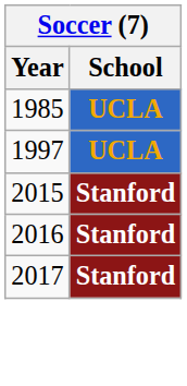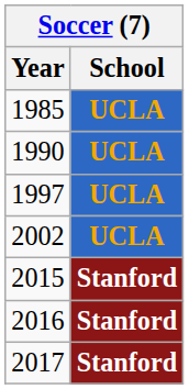+ row: 1990 | UCLA
+ row: 2002 | UCLA
